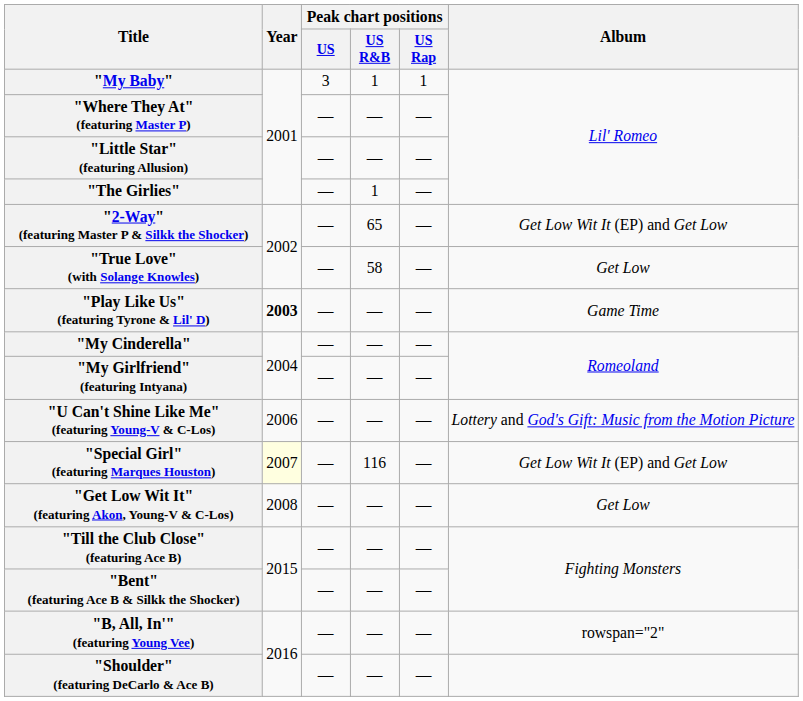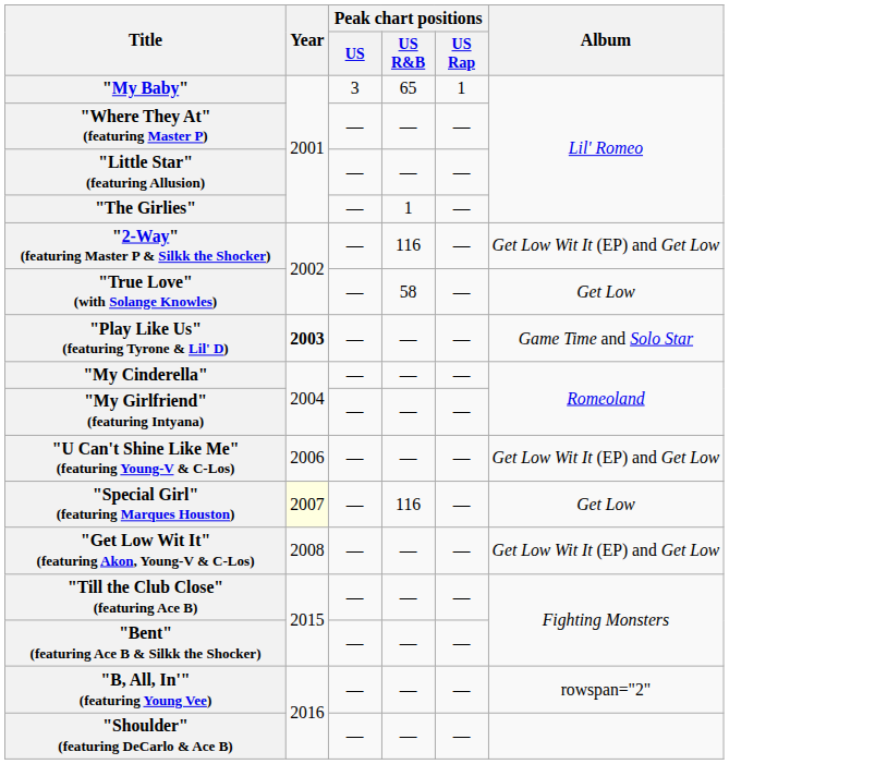"My Baby" | Peak chart positions / US R&B: 1 -> 65
"2-Way" (featuring Master P & Silkk the Shocker) | Peak chart positions / US R&B: 65 -> 116
"Play Like Us" (featuring Tyrone & Lil' D) | Album: Game Time -> Game Time and Solo Star
"U Can't Shine Like Me" (featuring Young-V & C-Los) | Album: Lottery and God's Gift: Music from the Motion Picture -> Get Low Wit It (EP) and Get Low
"Special Girl" (featuring Marques Houston) | Album: Get Low Wit It (EP) and Get Low -> Get Low
"Get Low Wit It" (featuring Akon, Young-V & C-Los) | Album: Get Low -> Get Low Wit It (EP) and Get Low
